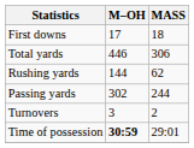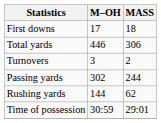rows swapped: Rushing yards <-> Turnovers
Time of possession | M–OH: bold -> normal
